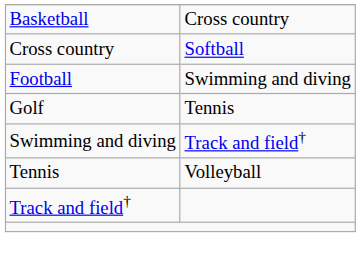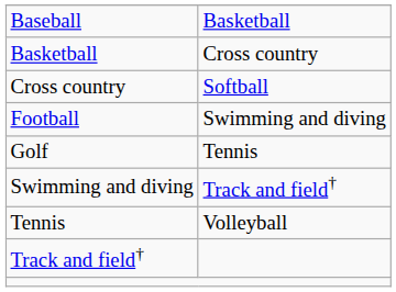+ row: Baseball | Basketball
